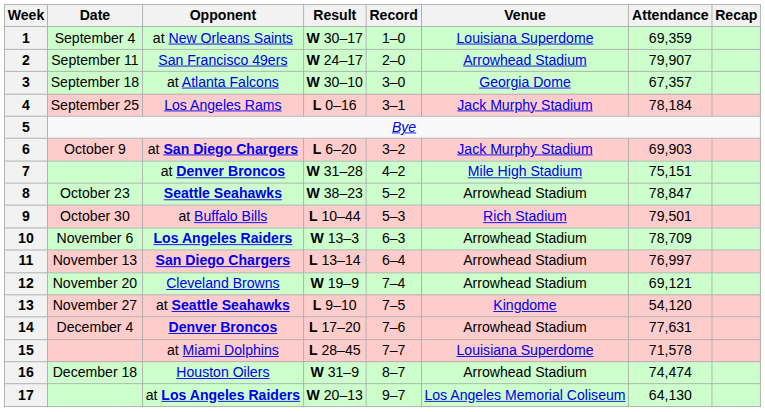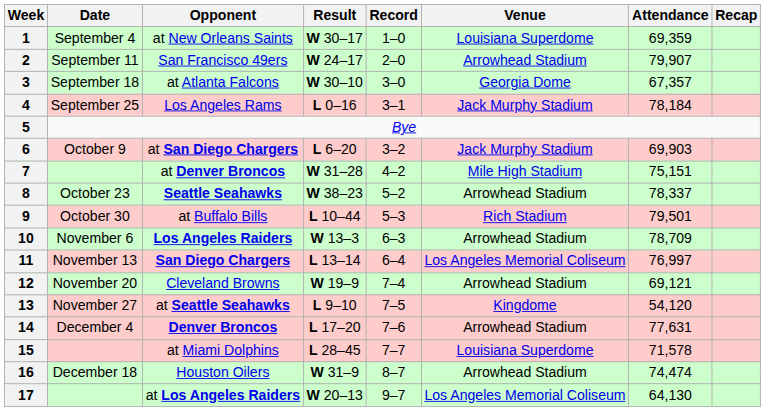8 | Attendance: 78,847 -> 78,337
11 | Venue: Arrowhead Stadium -> Los Angeles Memorial Coliseum
